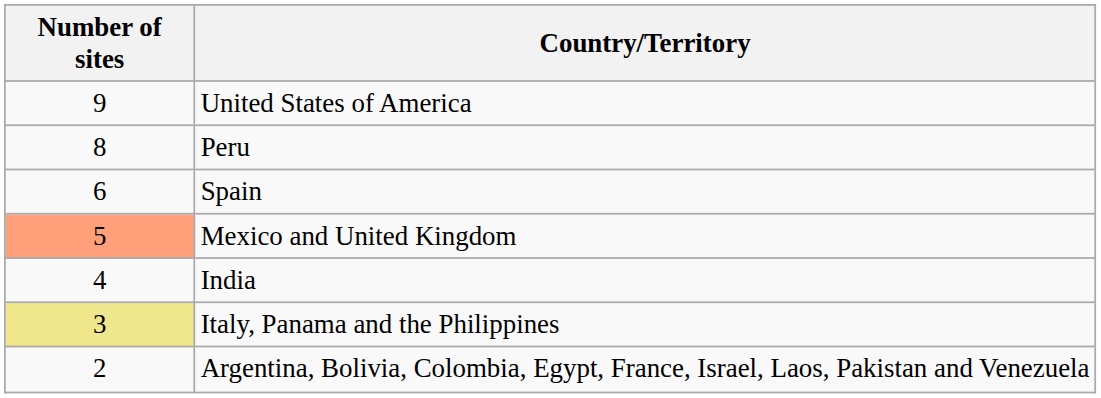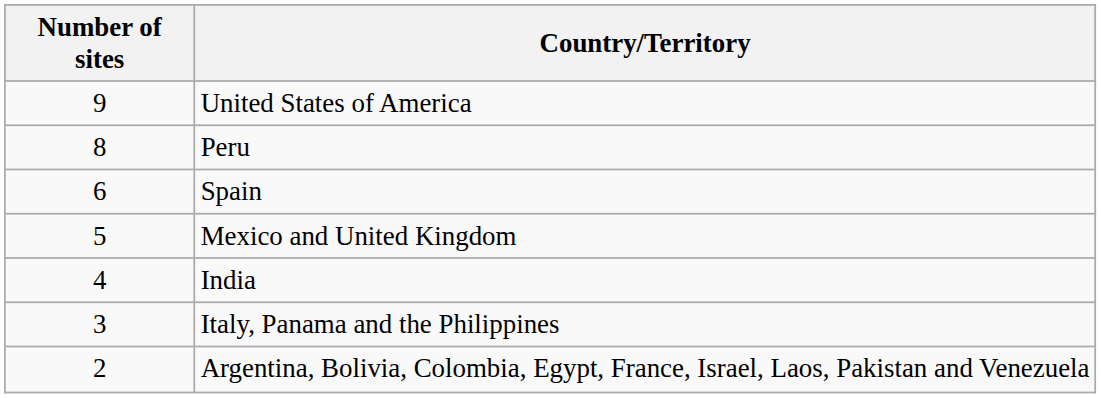Mexico and United Kingdom | Number of sites: lightsalmon background -> no background
Italy, Panama and the Philippines | Number of sites: khaki background -> no background
